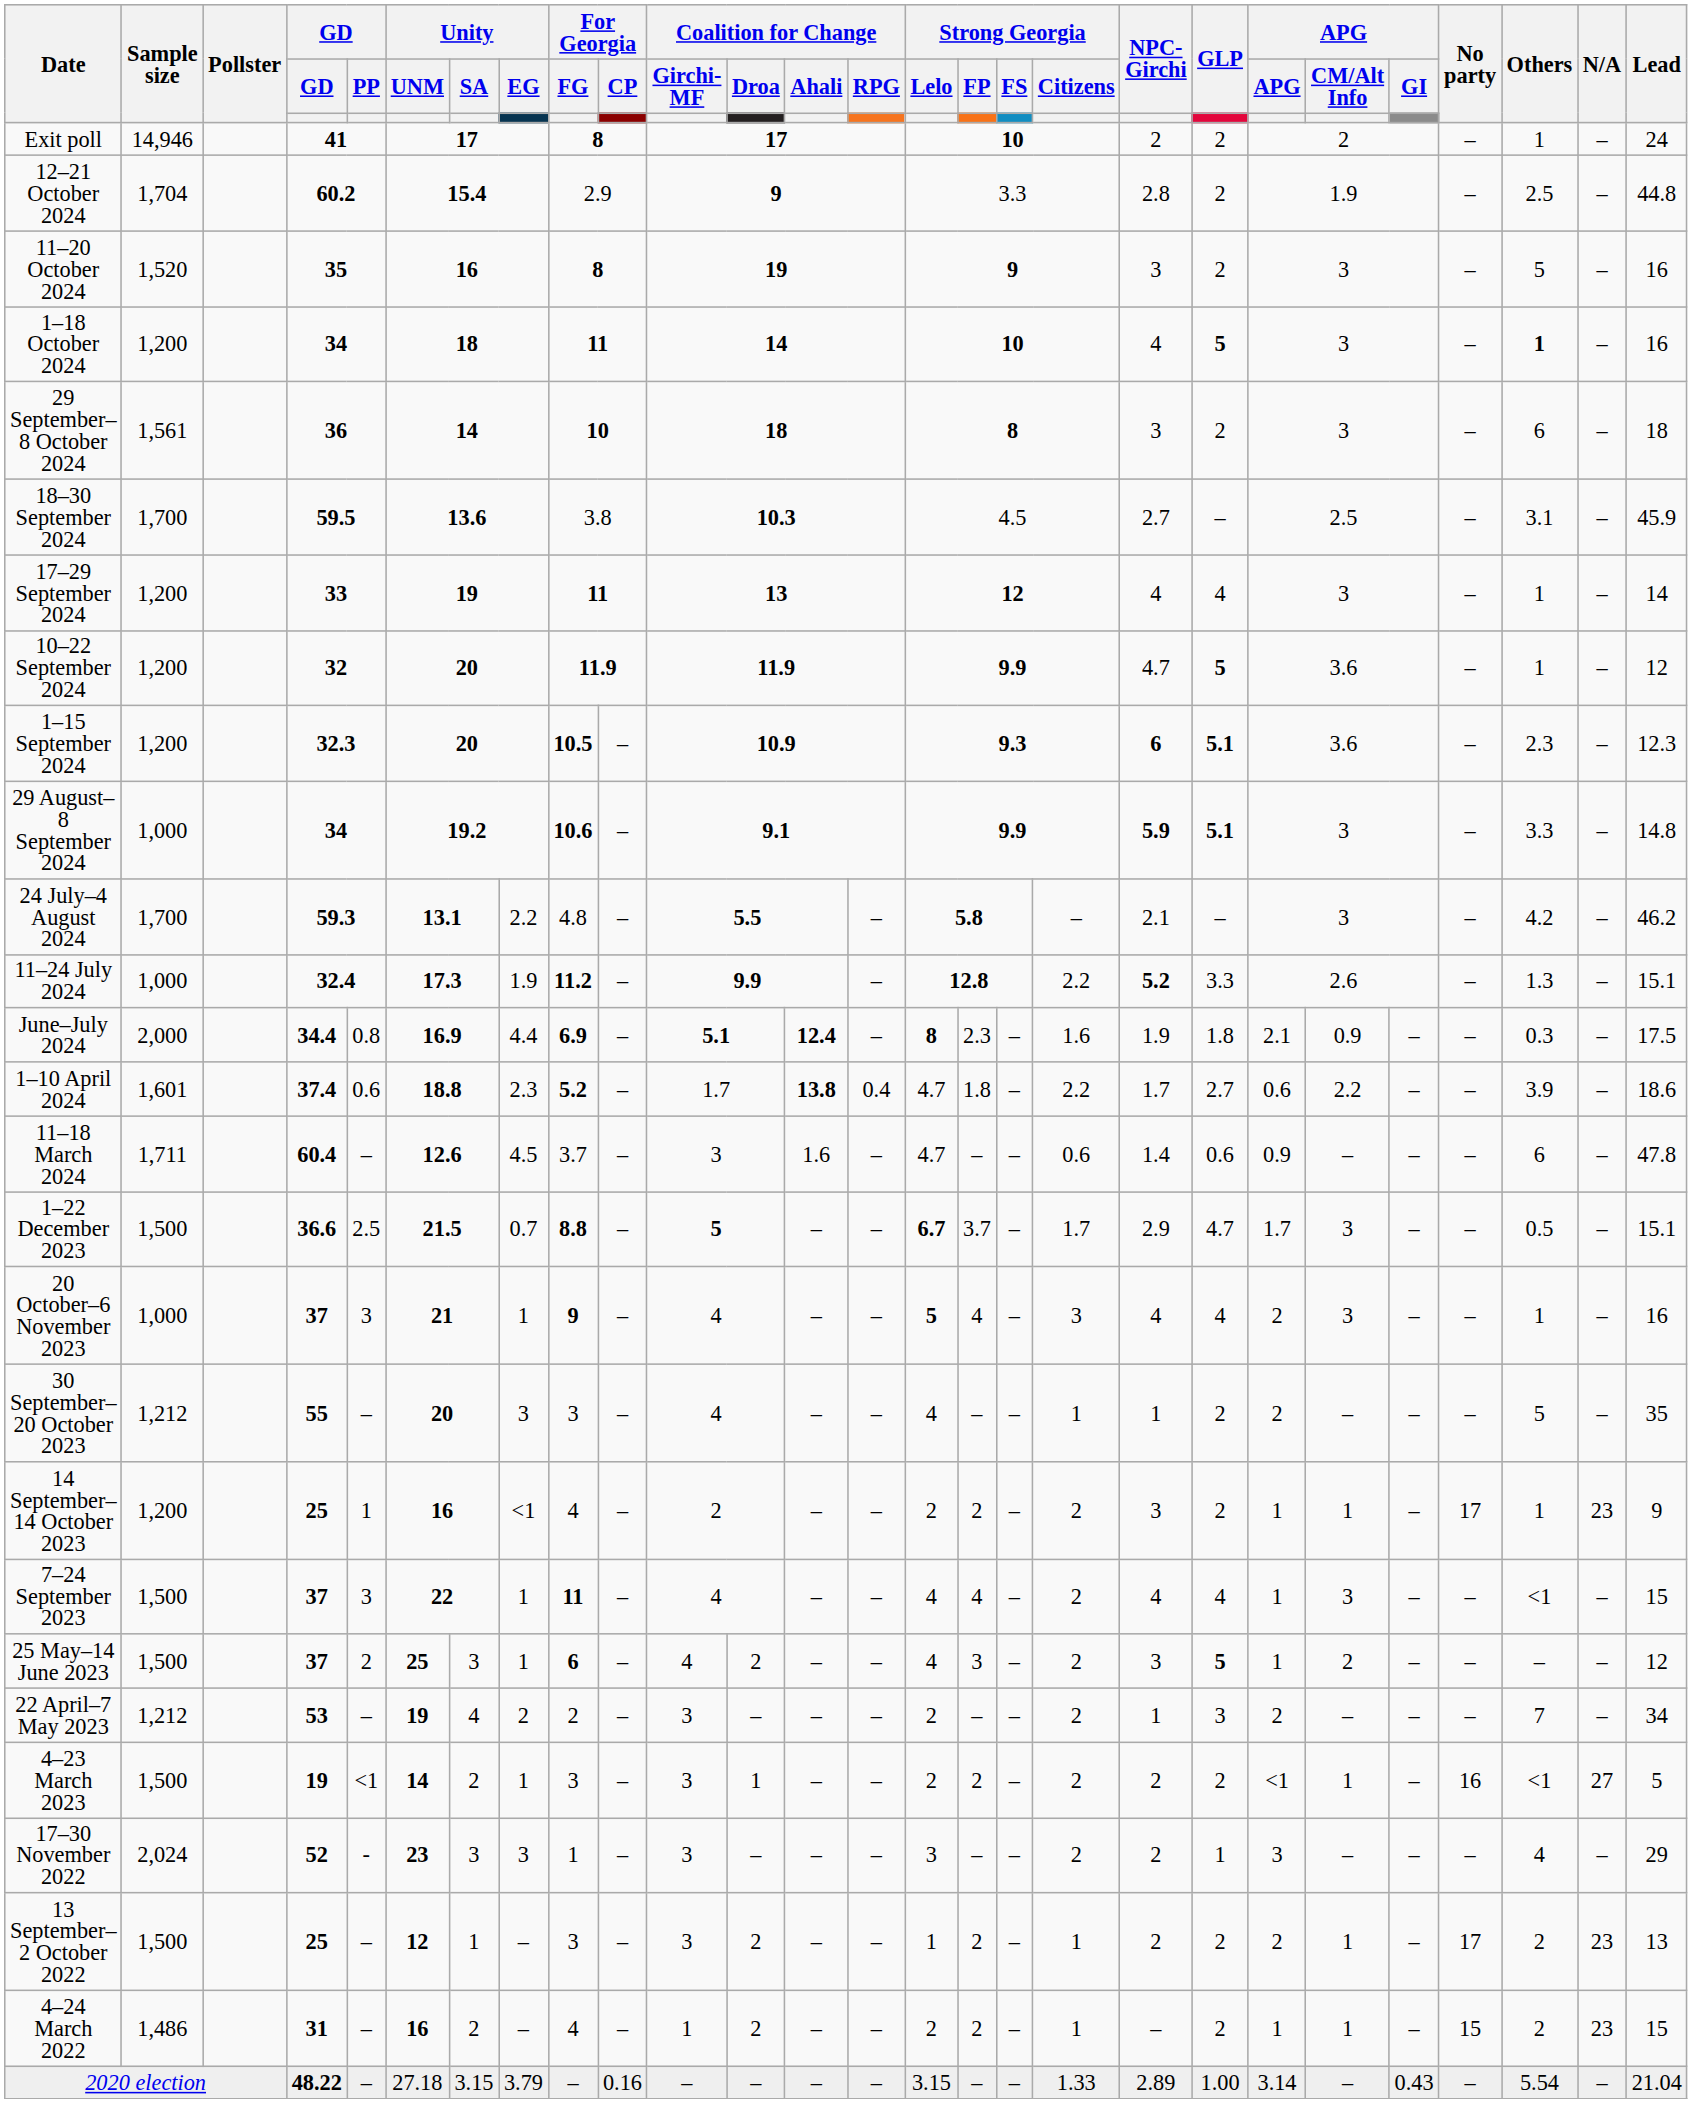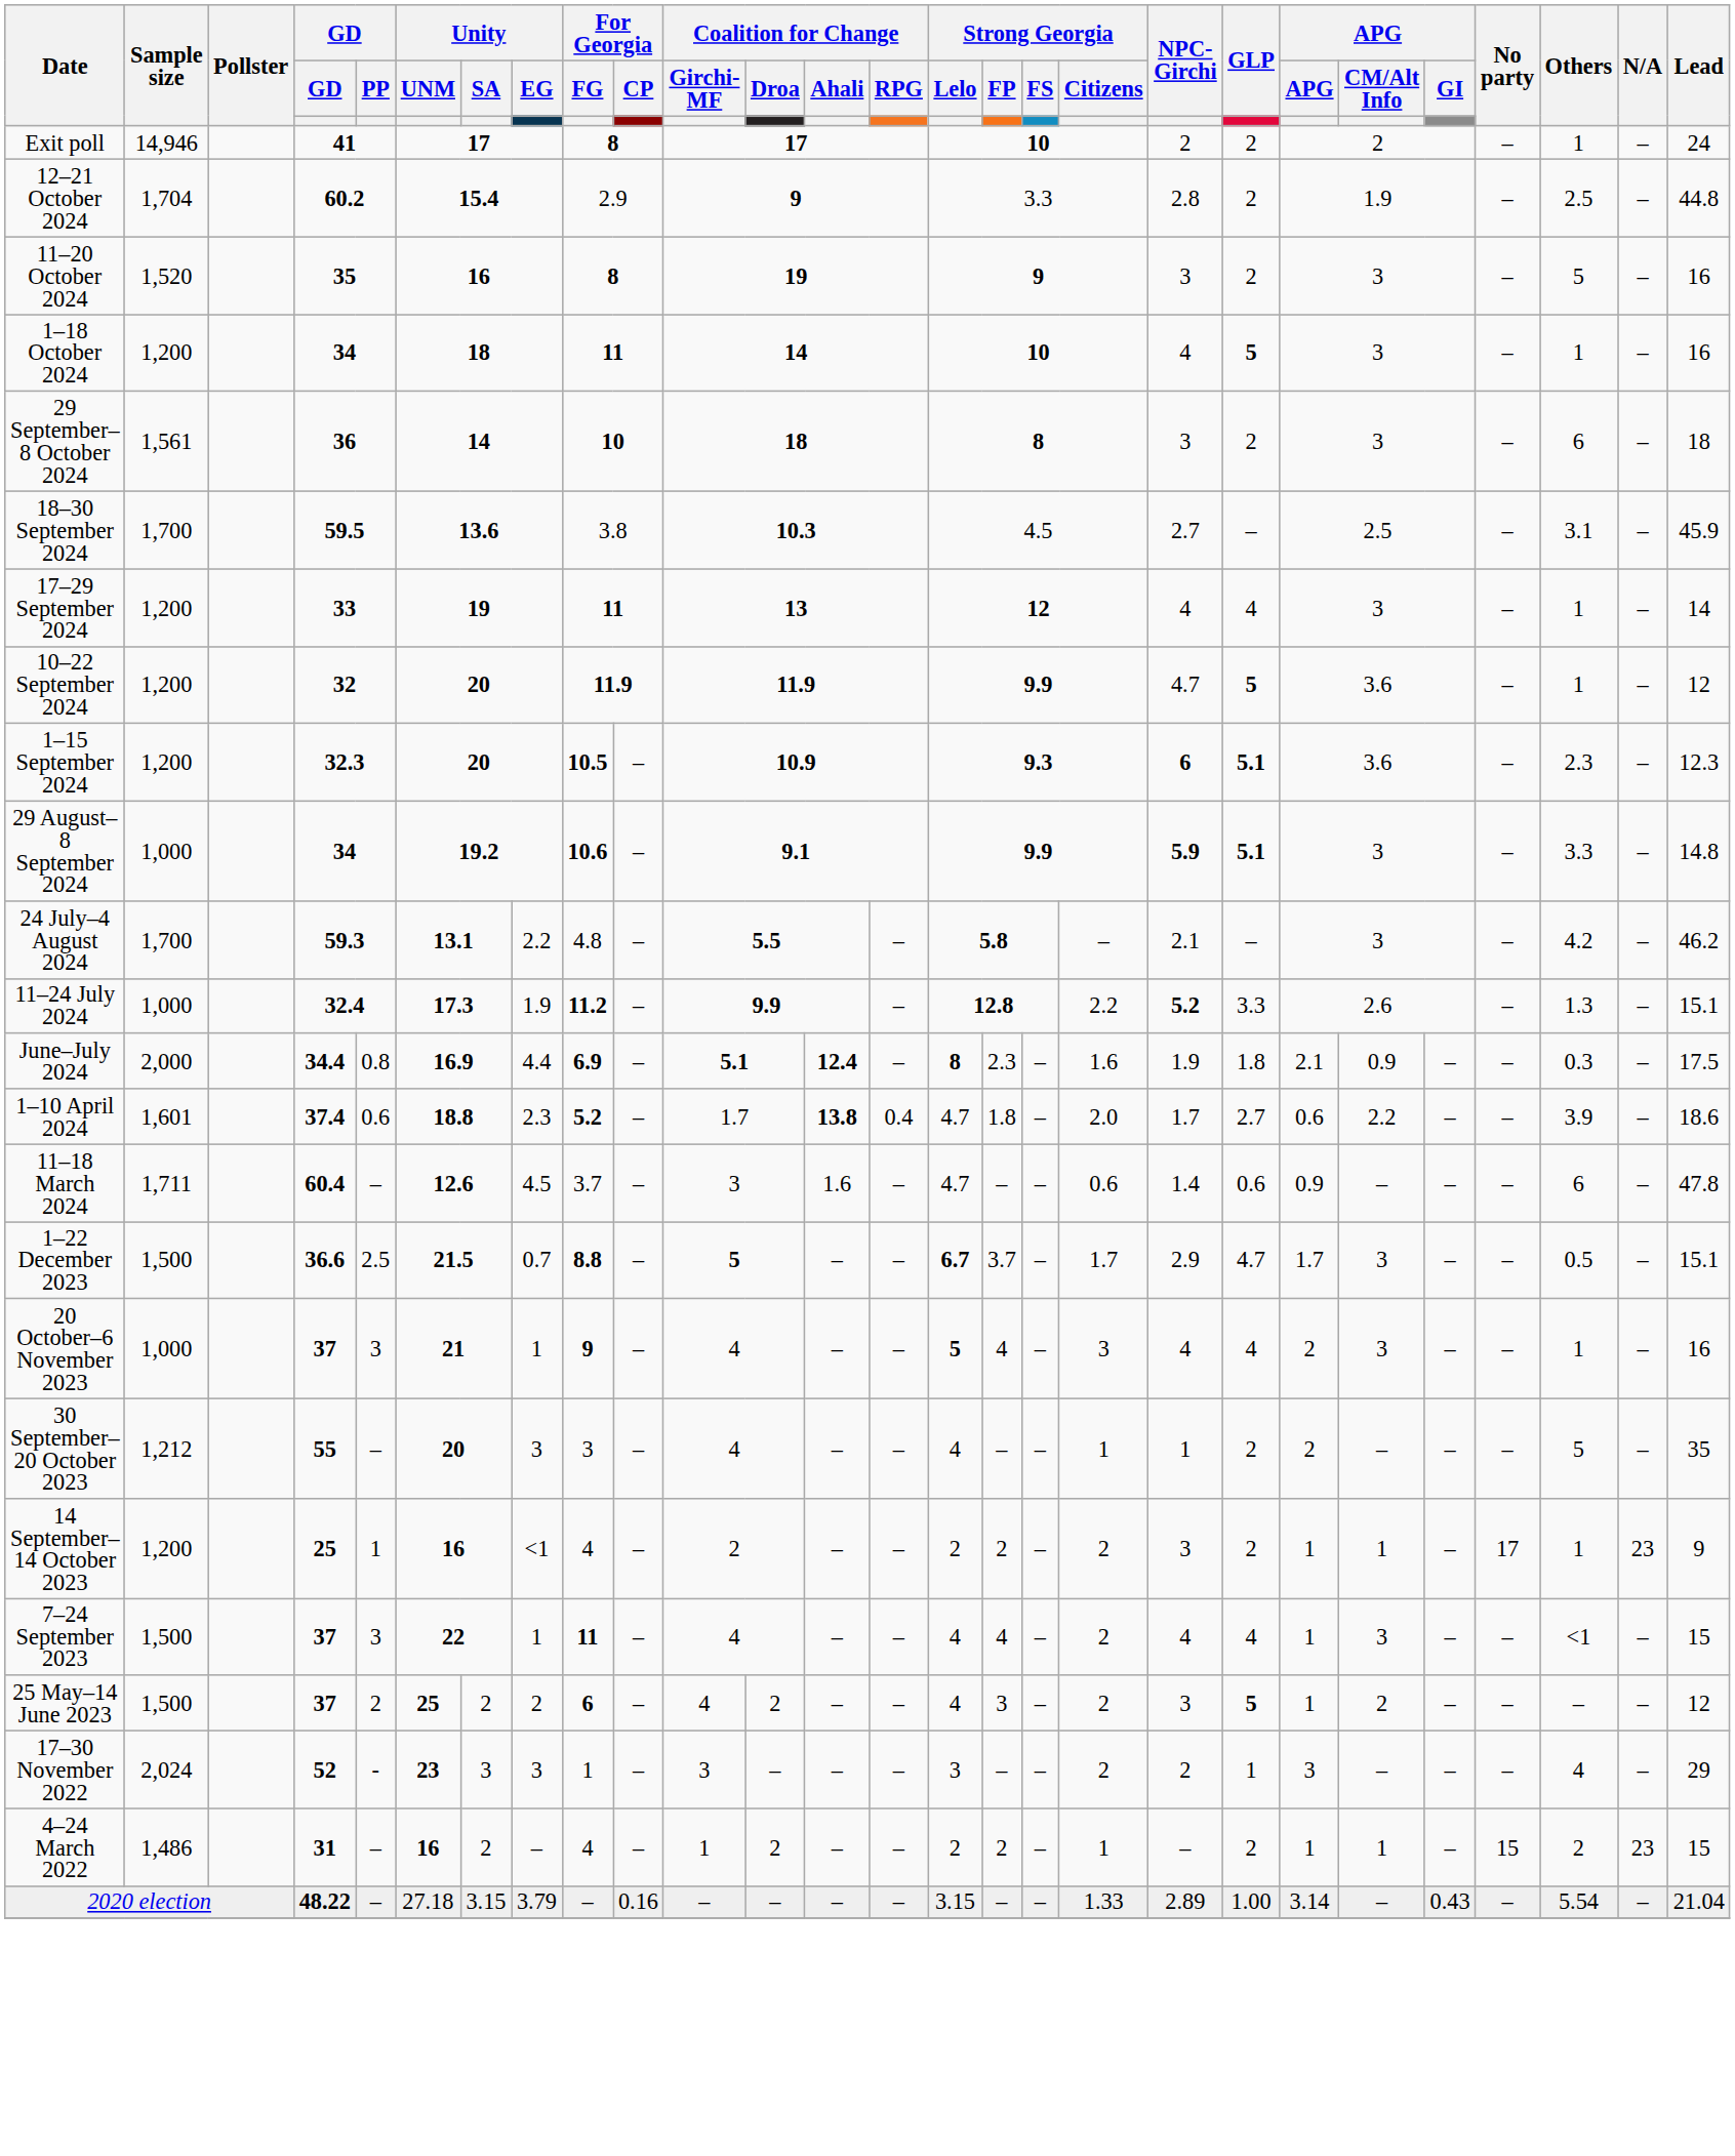1–18 October 2024 | Others: bold -> normal
1–10 April 2024 | Strong Georgia / Citizens: 2.2 -> 2.0
25 May–14 June 2023 | Unity / SA: 3 -> 2
25 May–14 June 2023 | Unity / EG: 1 -> 2
- row: 22 April–7 May 2023 | 1,212 | 53 | – | 19 | 4 | 2 | 2 | – | 3 | – | – | – | 2 | – | – | 2 | 1 | 3 | 2 | – | – | – | 7 | – | 34
- row: 4–23 March 2023 | 1,500 | 19 | <1 | 14 | 2 | 1 | 3 | – | 3 | 1 | – | – | 2 | 2 | – | 2 | 2 | 2 | <1 | 1 | – | 16 | <1 | 27 | 5
- row: 13 September–2 October 2022 | 1,500 | 25 | – | 12 | 1 | – | 3 | – | 3 | 2 | – | – | 1 | 2 | – | 1 | 2 | 2 | 2 | 1 | – | 17 | 2 | 23 | 13
